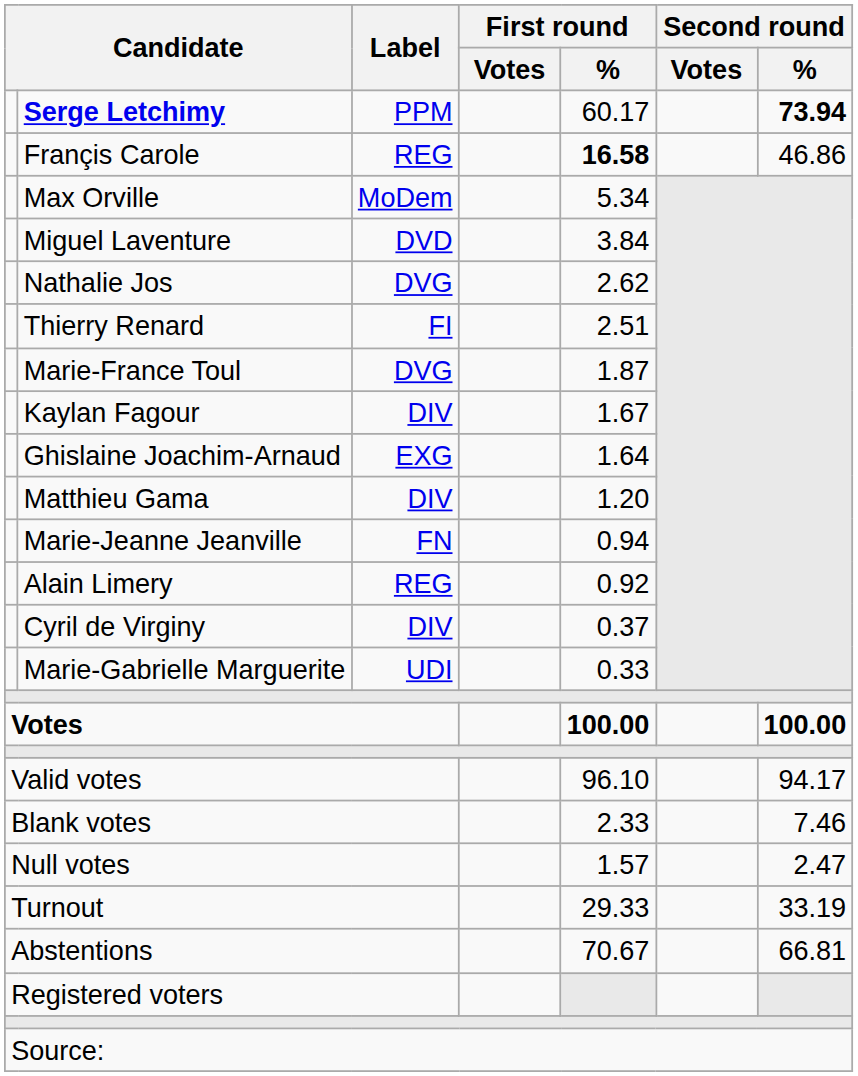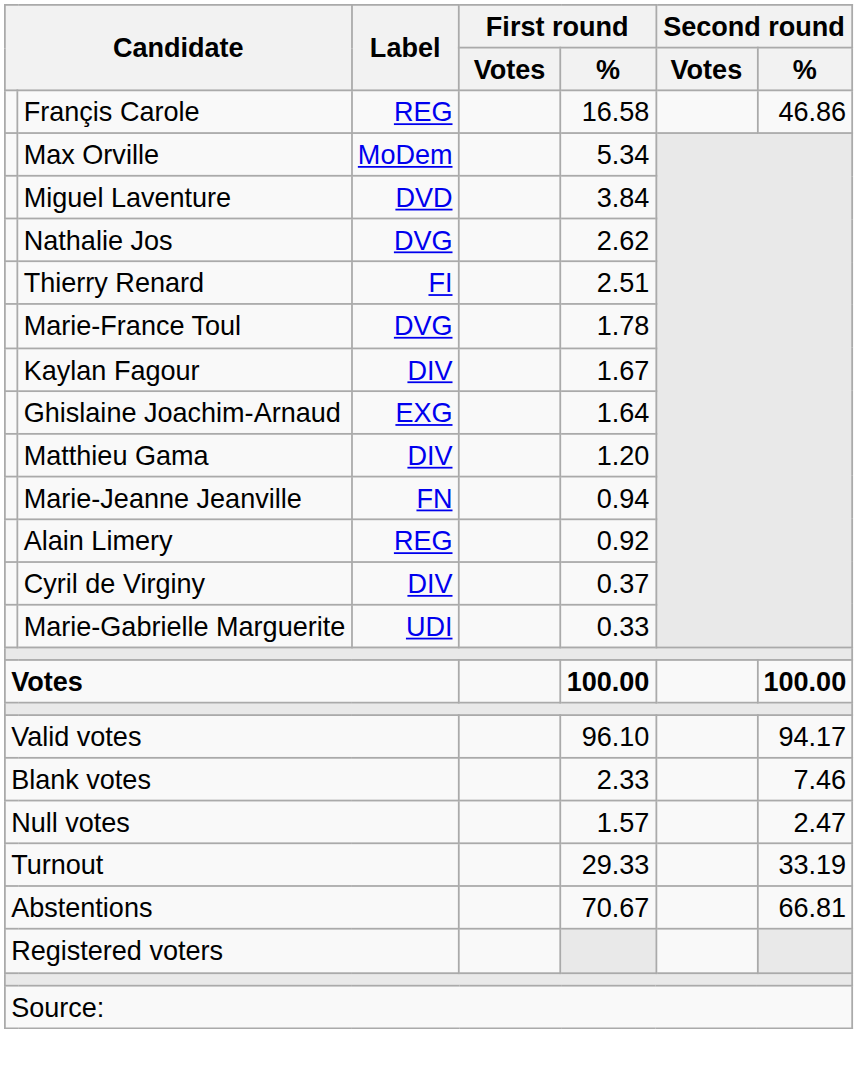- row: Serge Letchimy | PPM | 60.17 | 73.94
Françis Carole | First round / %: bold -> normal
Marie-France Toul | First round / %: 1.87 -> 1.78
